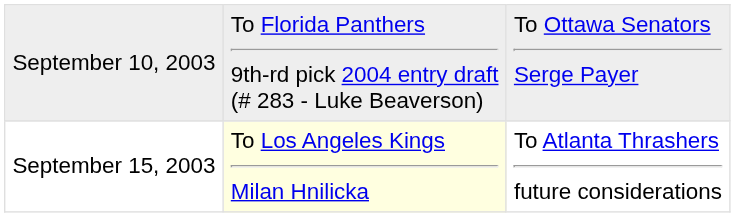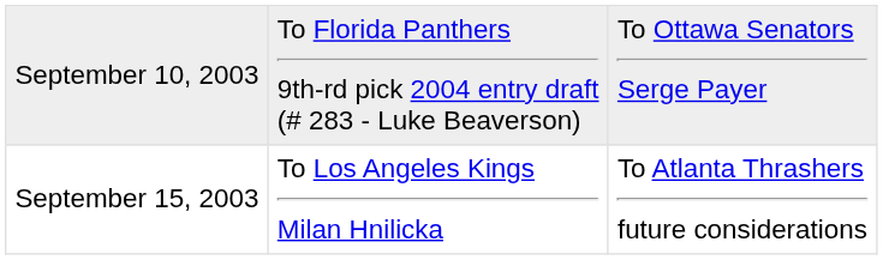September 15, 2003 | column 2: lightyellow background -> no background
